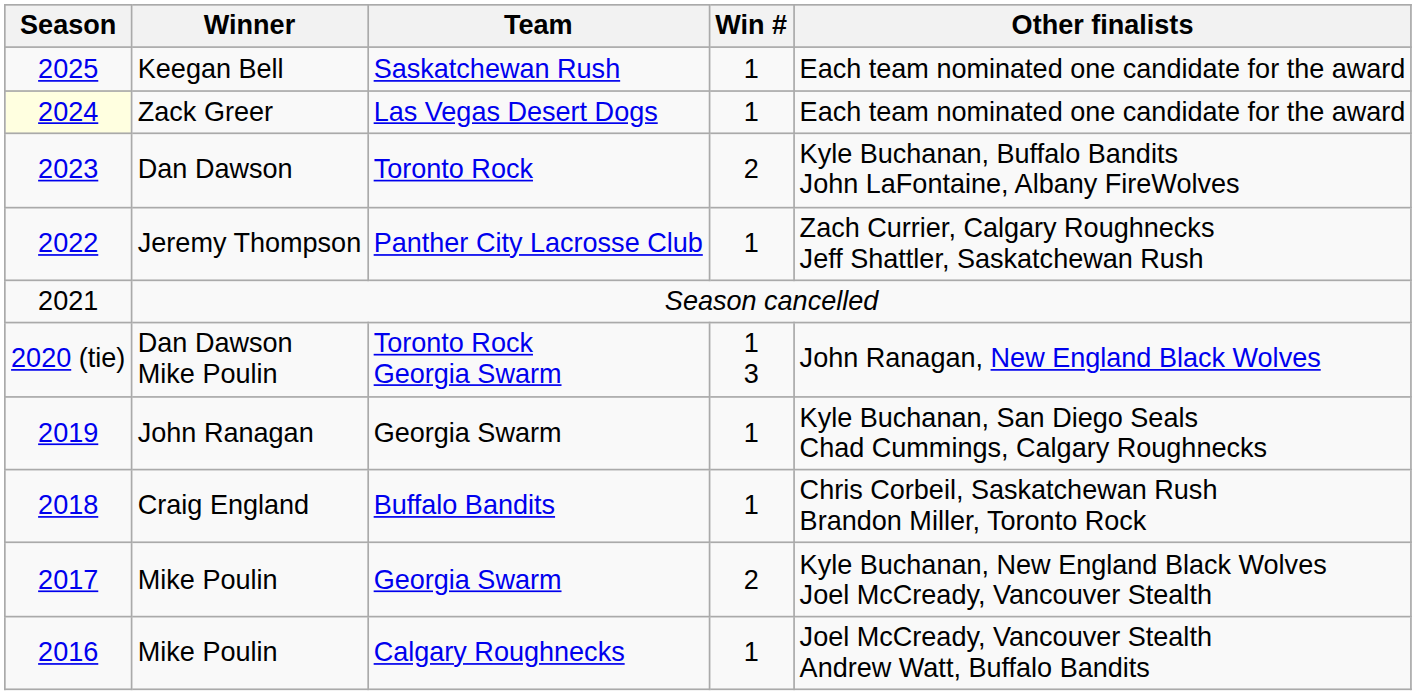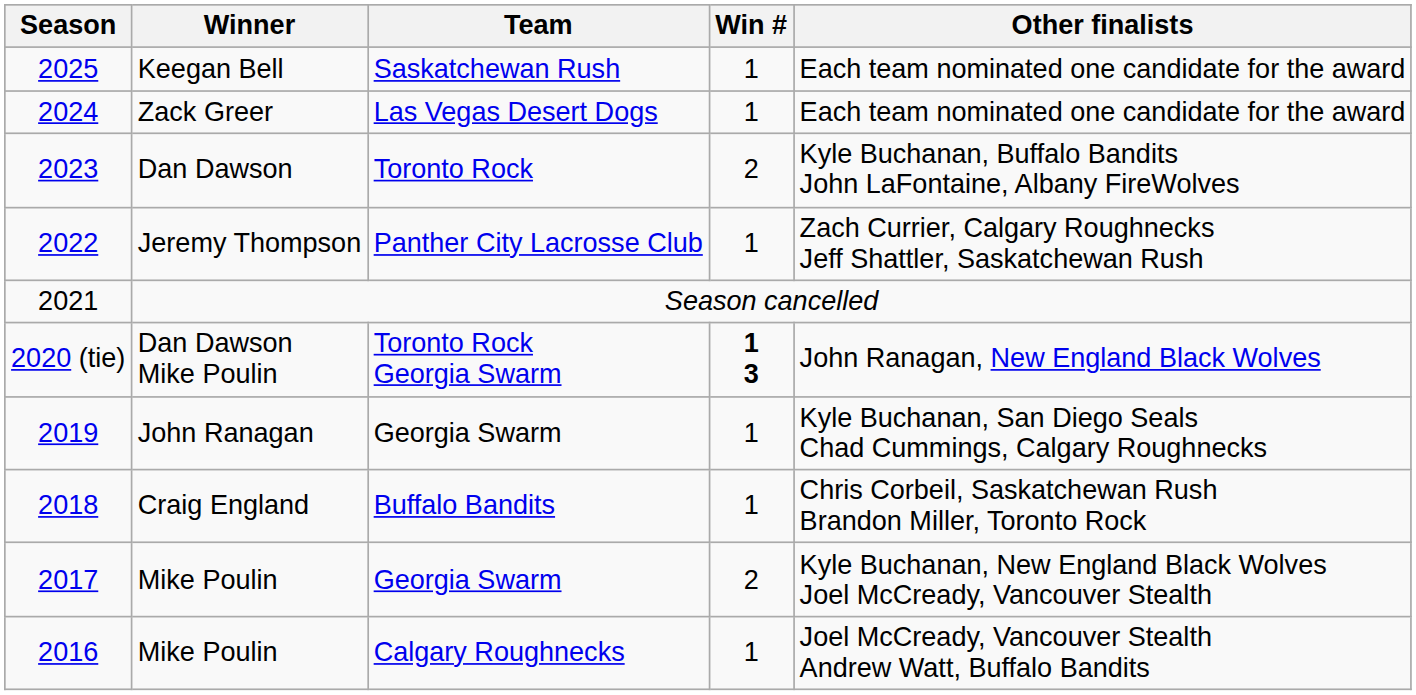Zack Greer | Season: lightyellow background -> no background
Dan Dawson Mike Poulin | Win #: normal -> bold
